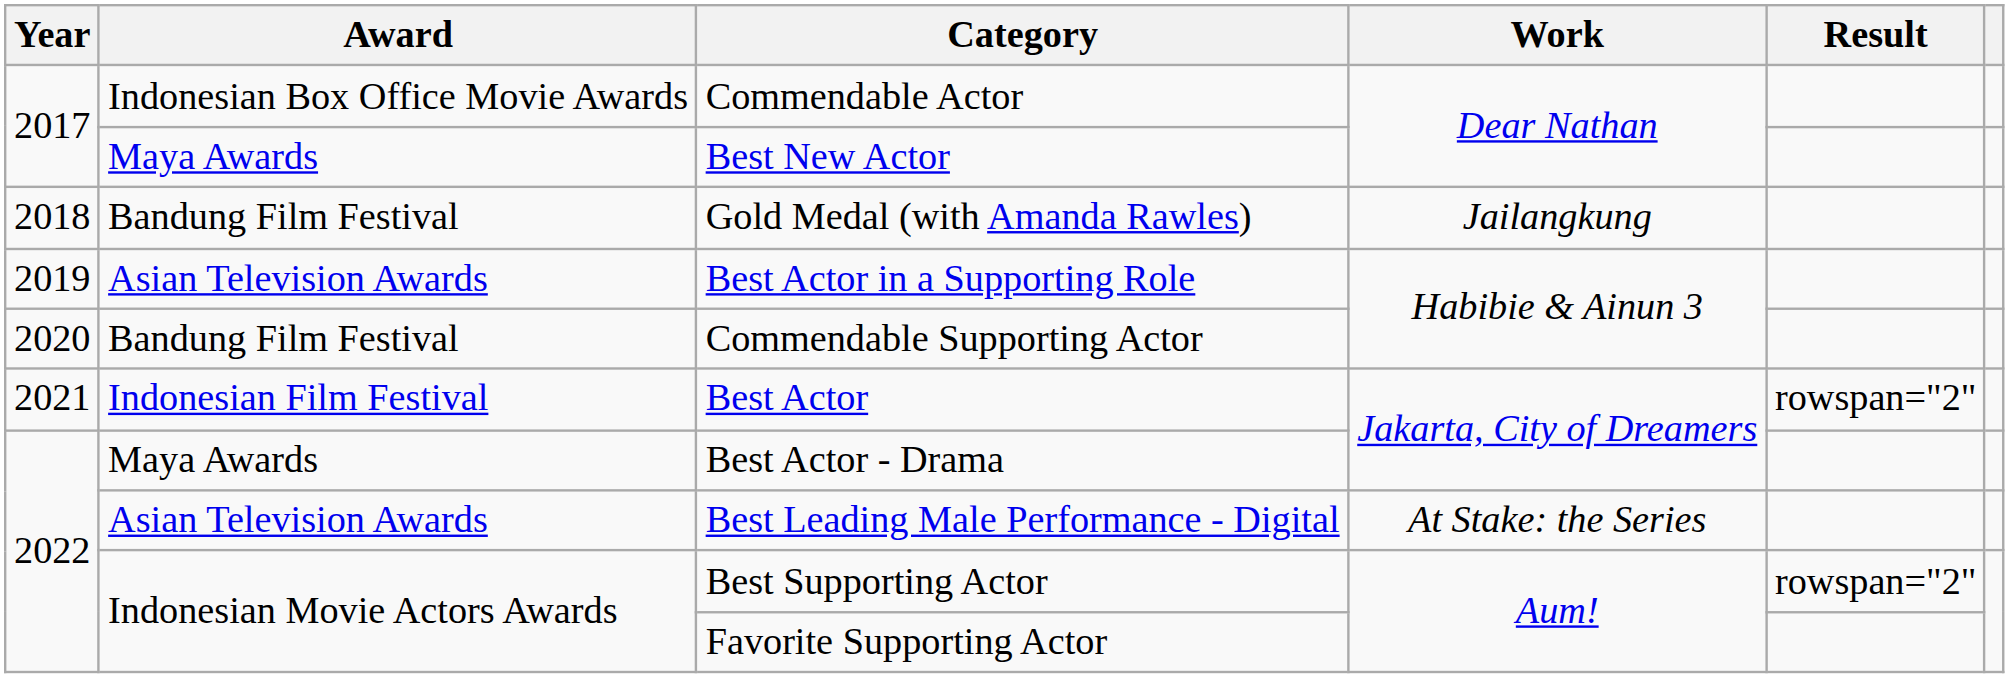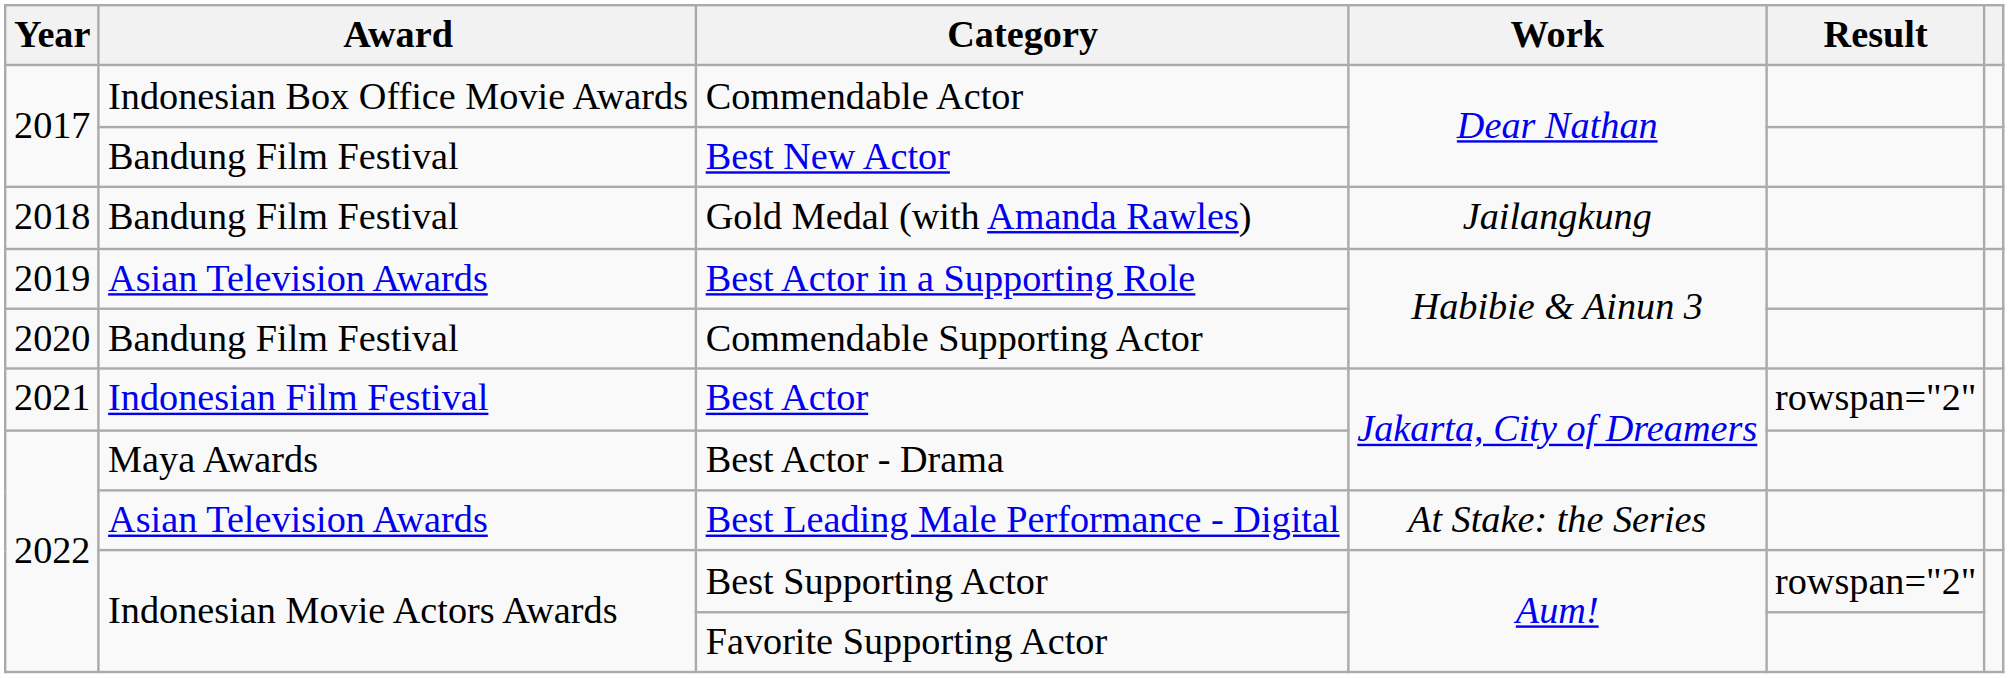Best New Actor | Award: Maya Awards -> Bandung Film Festival
